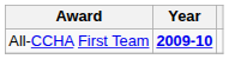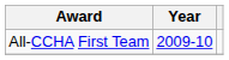row 2 | Year: bold -> normal
